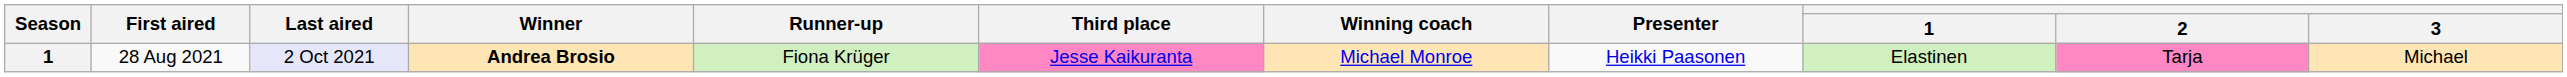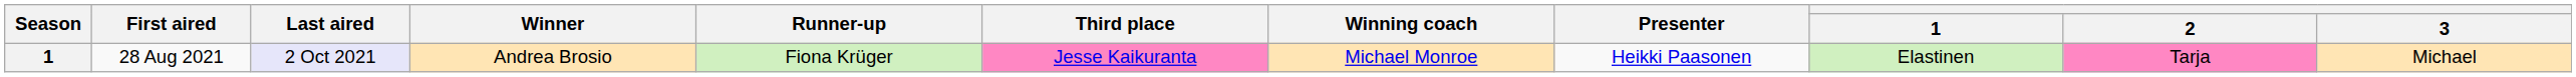28 Aug 2021 | Winner: bold -> normal
